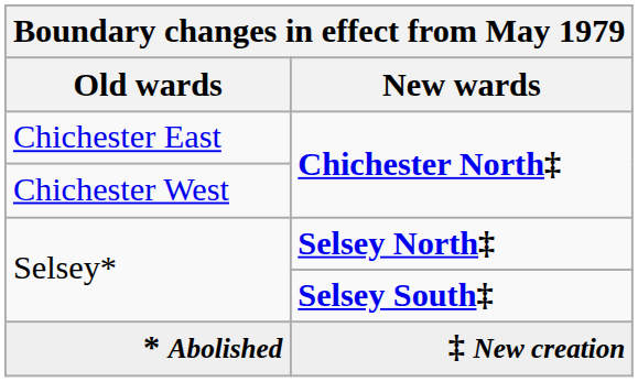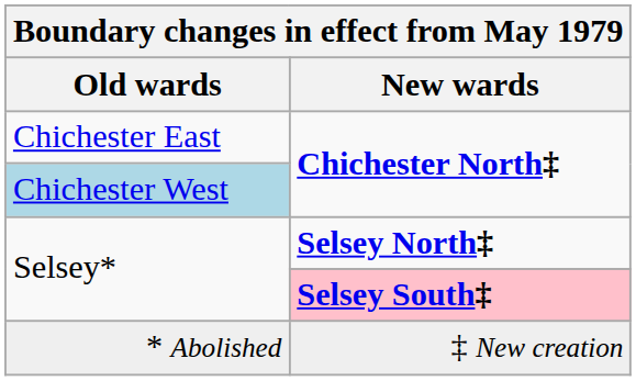Chichester West | Old wards: no background -> lightblue background
Selsey* / Selsey South‡ | New wards: no background -> pink background
* Abolished | Old wards: bold -> normal
* Abolished | New wards: bold -> normal
